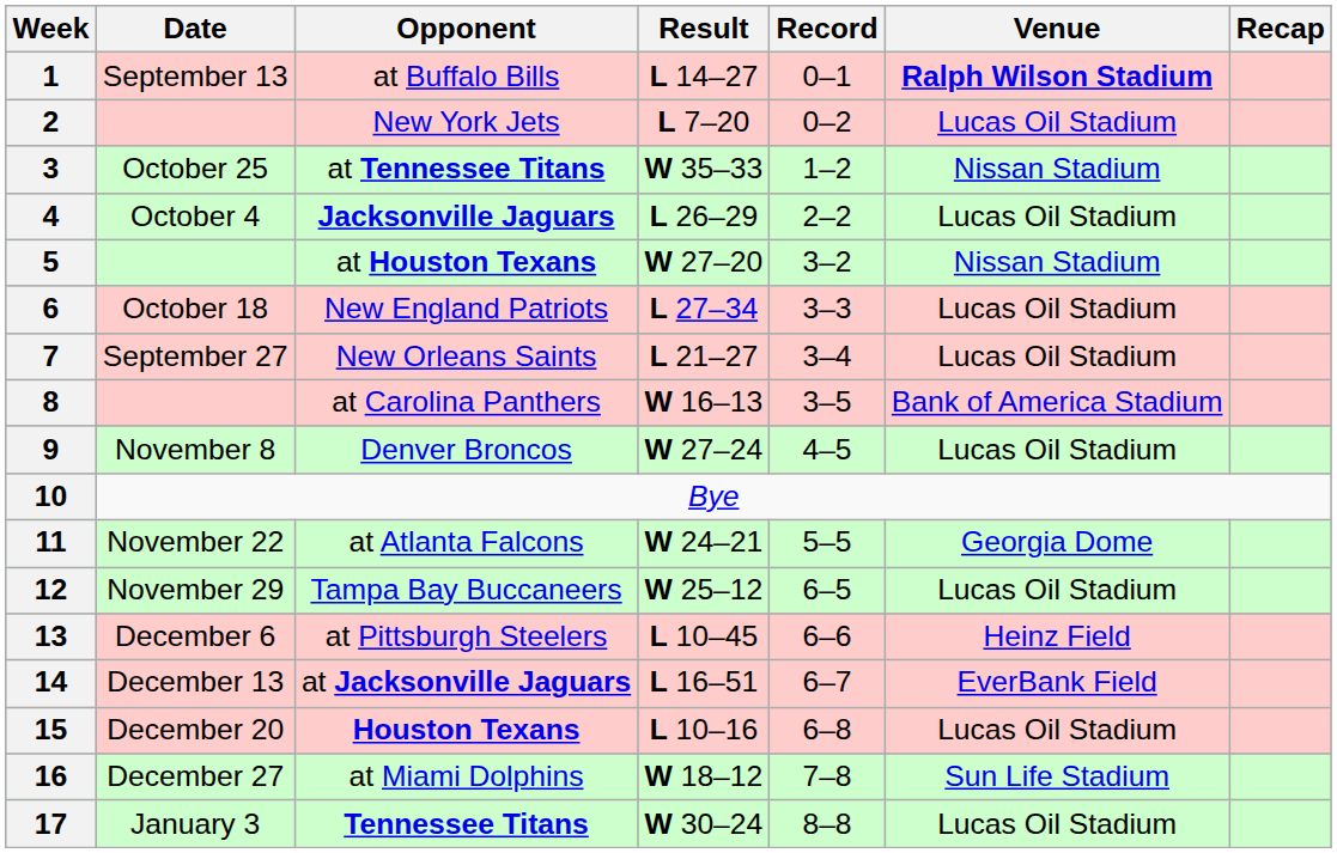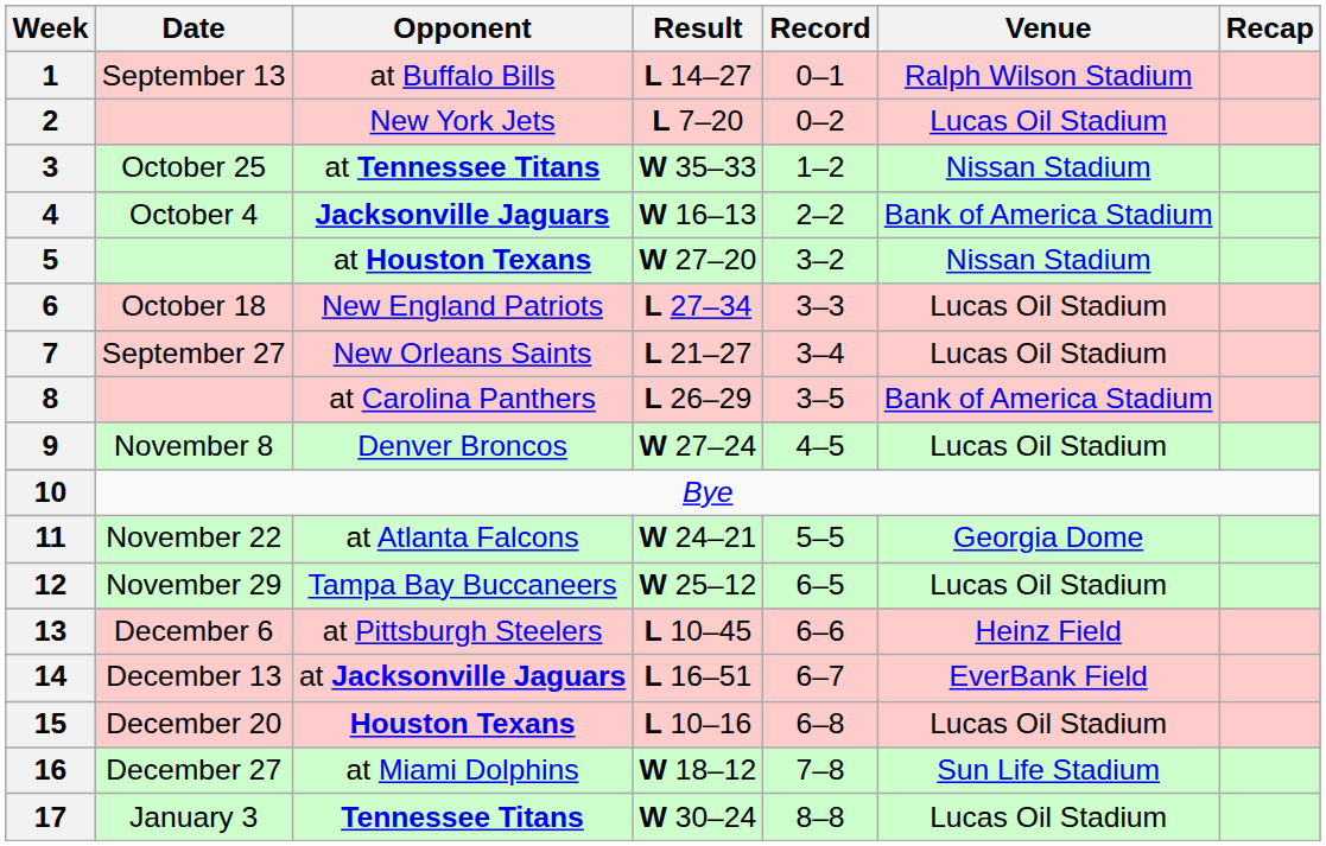1 | Venue: bold -> normal
4 | Result: L 26–29 -> W 16–13
4 | Venue: Lucas Oil Stadium -> Bank of America Stadium
8 | Result: W 16–13 -> L 26–29
